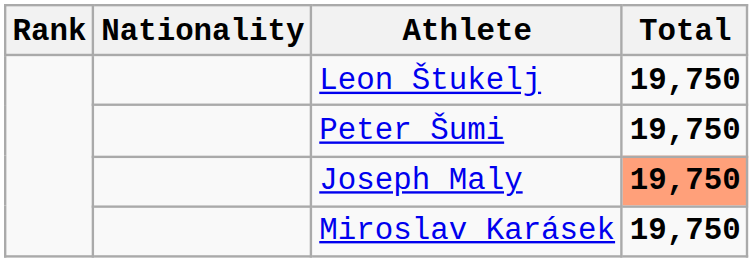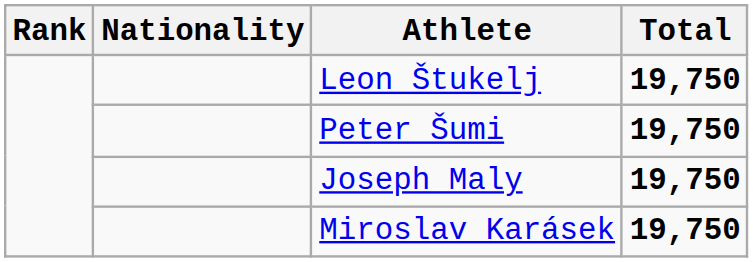Joseph Maly | Total: lightsalmon background -> no background
